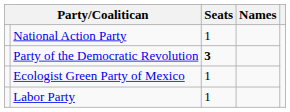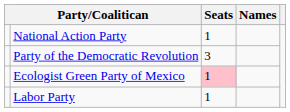Party of the Democratic Revolution | Seats: bold -> normal
Ecologist Green Party of Mexico | Seats: no background -> pink background
